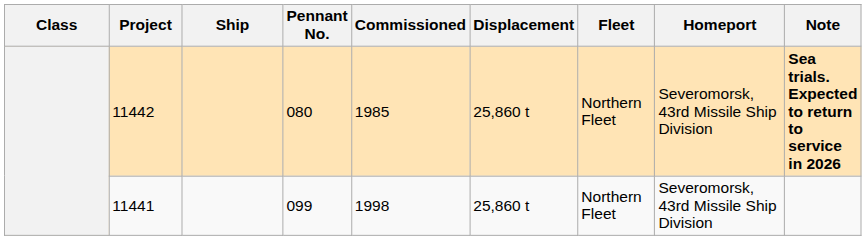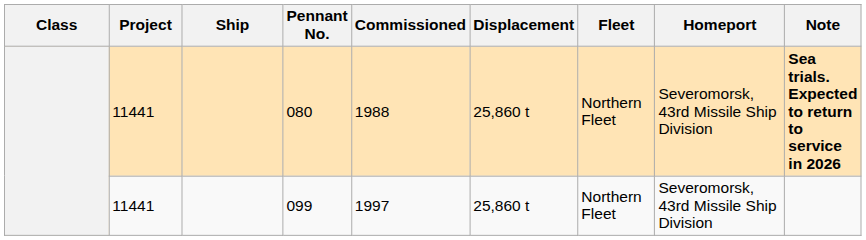080 | Project: 11442 -> 11441
080 | Commissioned: 1985 -> 1988
099 | Commissioned: 1998 -> 1997
